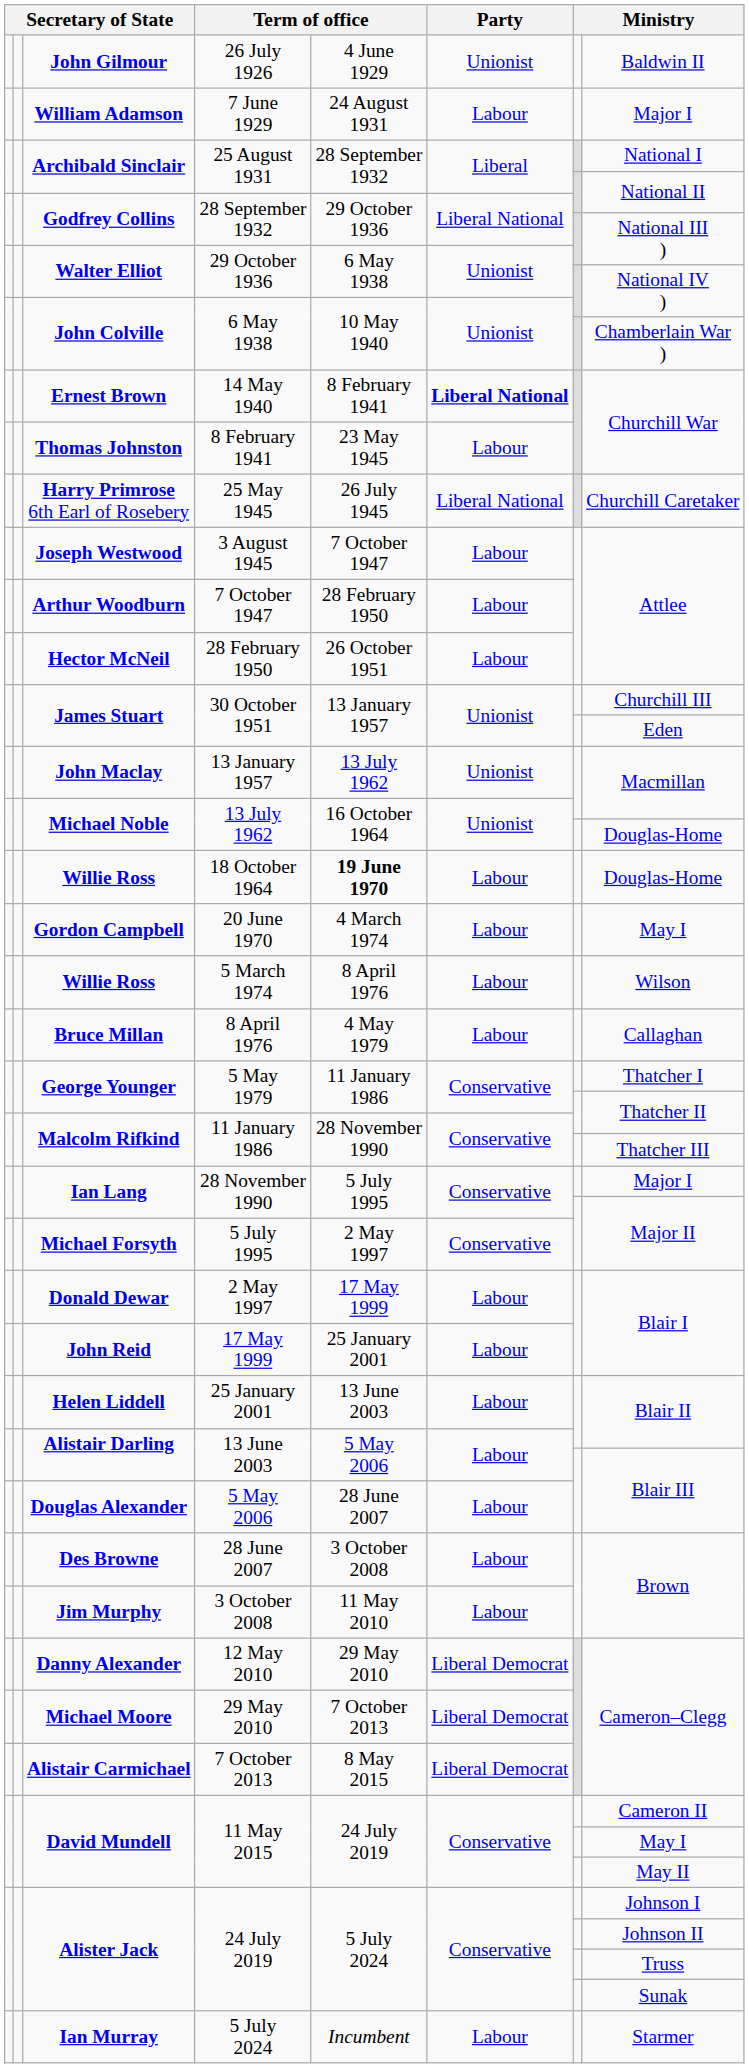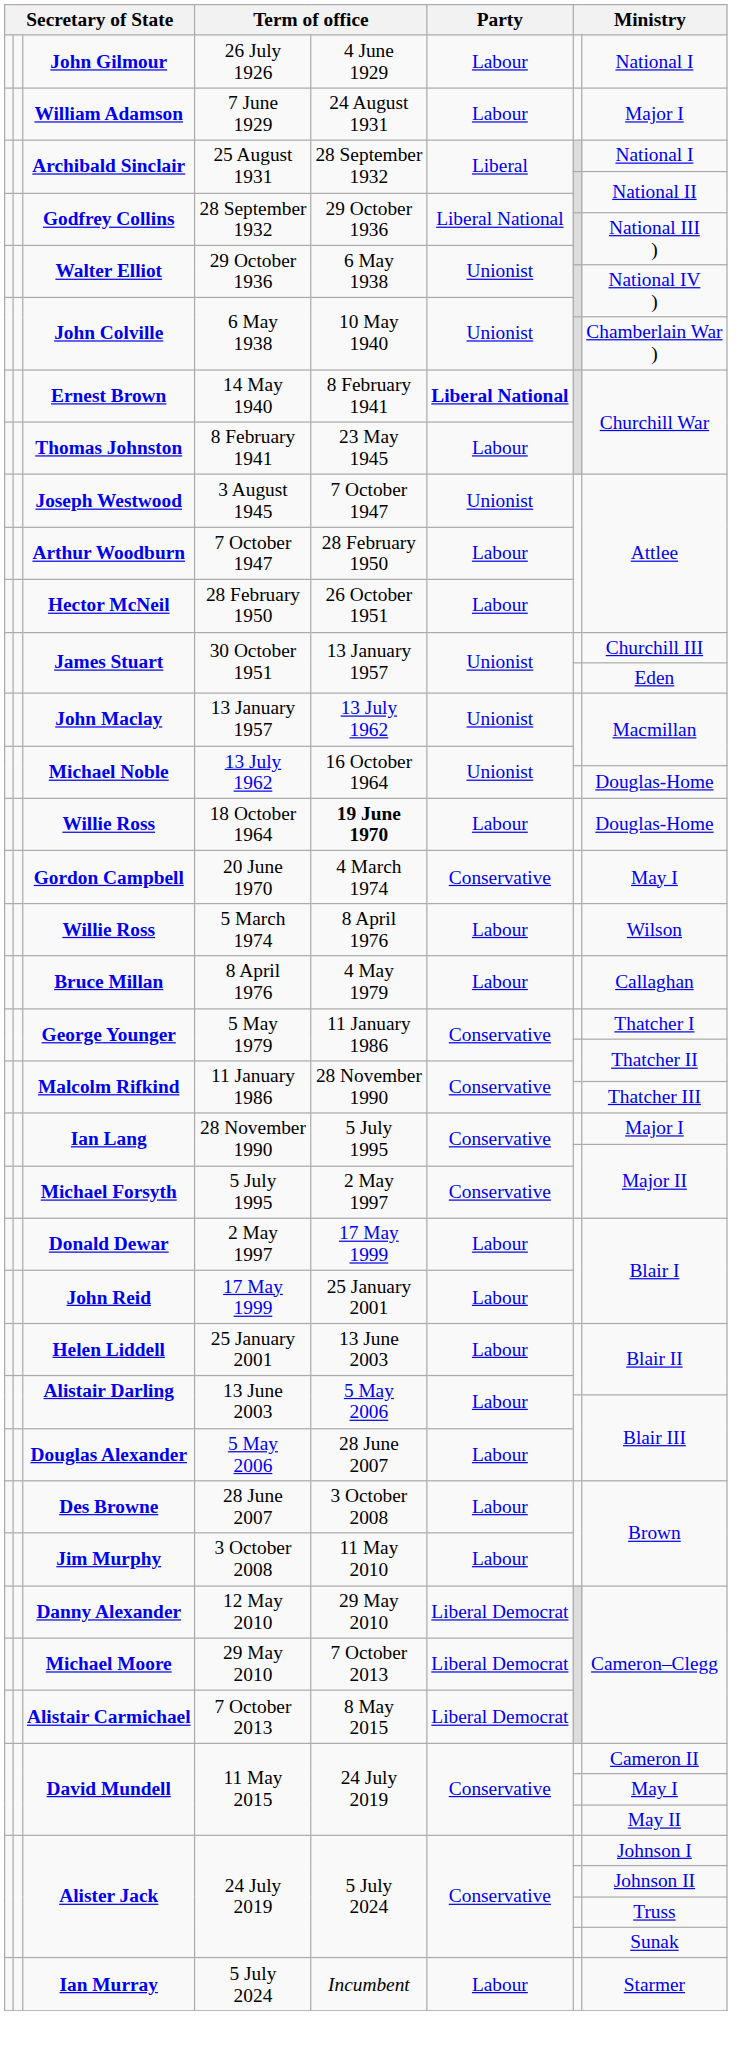26 July 1926 | Party: Unionist -> Labour
26 July 1926 | column 8: Baldwin II -> National I
- row: Harry Primrose 6th Earl of Rosebery | 25 May 1945 | 26 July 1945 | Liberal National | Churchill Caretaker
3 August 1945 | Party: Labour -> Unionist
20 June 1970 | Party: Labour -> Conservative
